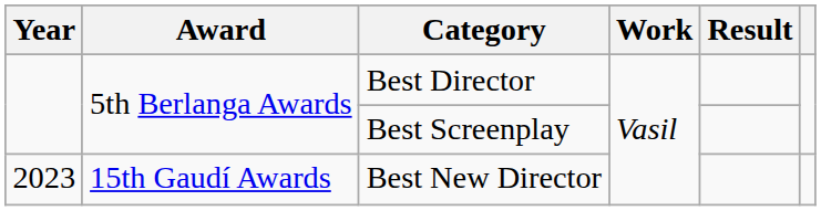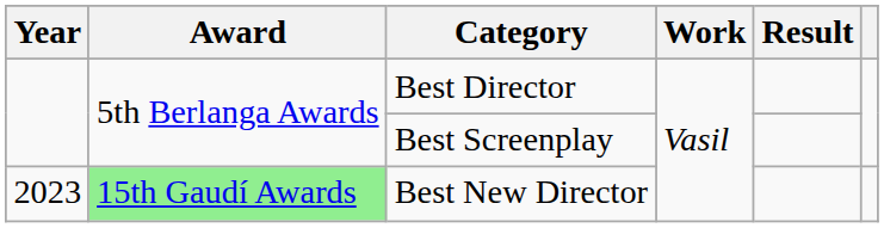Best New Director | Award: no background -> lightgreen background
